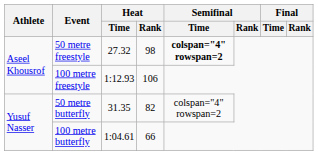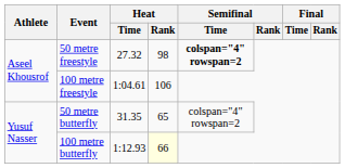100 metre freestyle | Heat / Time: 1:12.93 -> 1:04.61
50 metre butterfly | Heat / Rank: 82 -> 65
100 metre butterfly | Heat / Time: 1:04.61 -> 1:12.93
100 metre butterfly | Heat / Rank: no background -> lightyellow background
